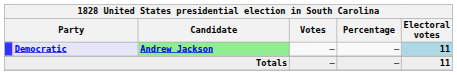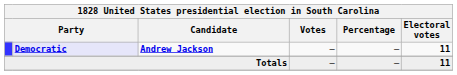row 3 | Candidate: lightgreen background -> no background
row 3 | Electoral votes: lightblue background -> no background
